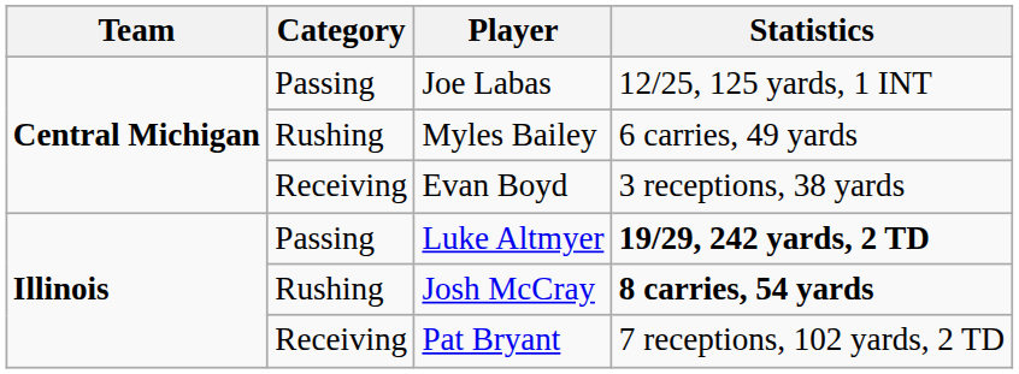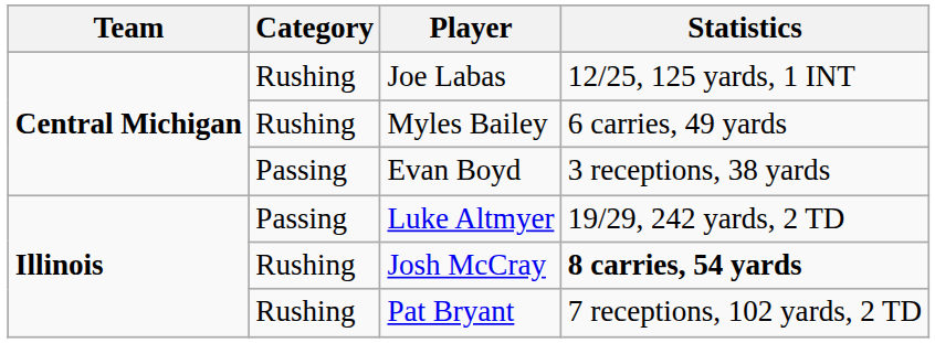Joe Labas | Category: Passing -> Rushing
Evan Boyd | Category: Receiving -> Passing
Luke Altmyer | Statistics: bold -> normal
Pat Bryant | Category: Receiving -> Rushing
